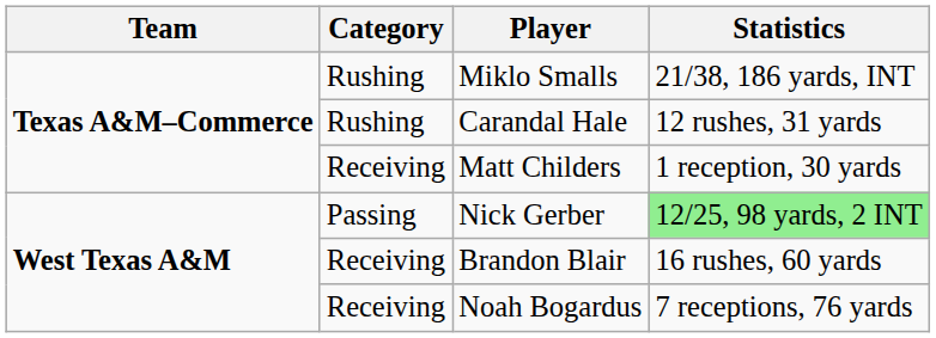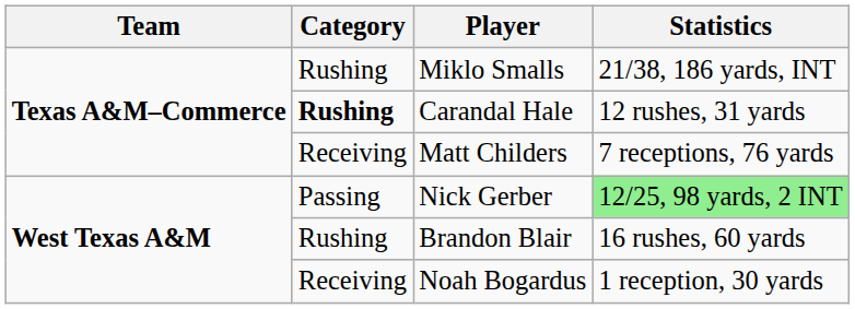Carandal Hale | Category: normal -> bold
Matt Childers | Statistics: 1 reception, 30 yards -> 7 receptions, 76 yards
Brandon Blair | Category: Receiving -> Rushing
Noah Bogardus | Statistics: 7 receptions, 76 yards -> 1 reception, 30 yards
